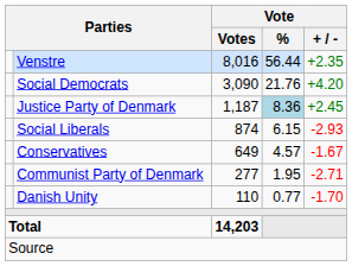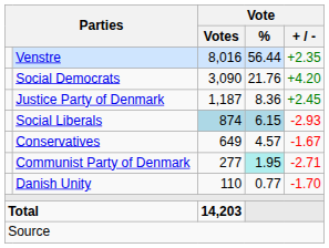Justice Party of Denmark | Vote / %: lightblue background -> no background
Social Liberals | Vote / Votes: no background -> lightblue background
Social Liberals | Vote / %: no background -> lightblue background
Communist Party of Denmark | Vote / %: no background -> paleturquoise background
